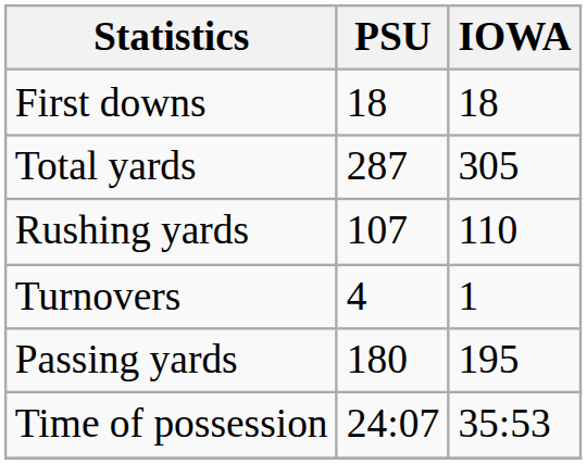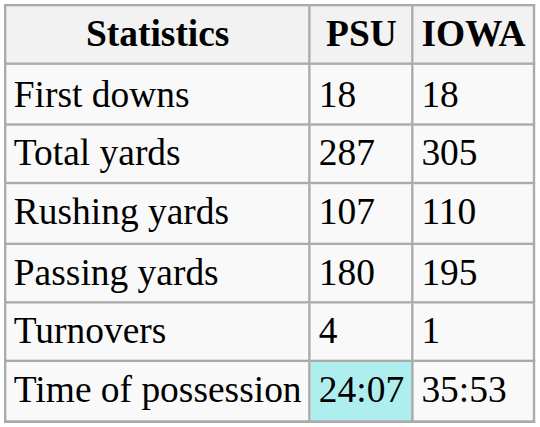rows swapped: Passing yards <-> Turnovers
Time of possession | PSU: no background -> paleturquoise background
